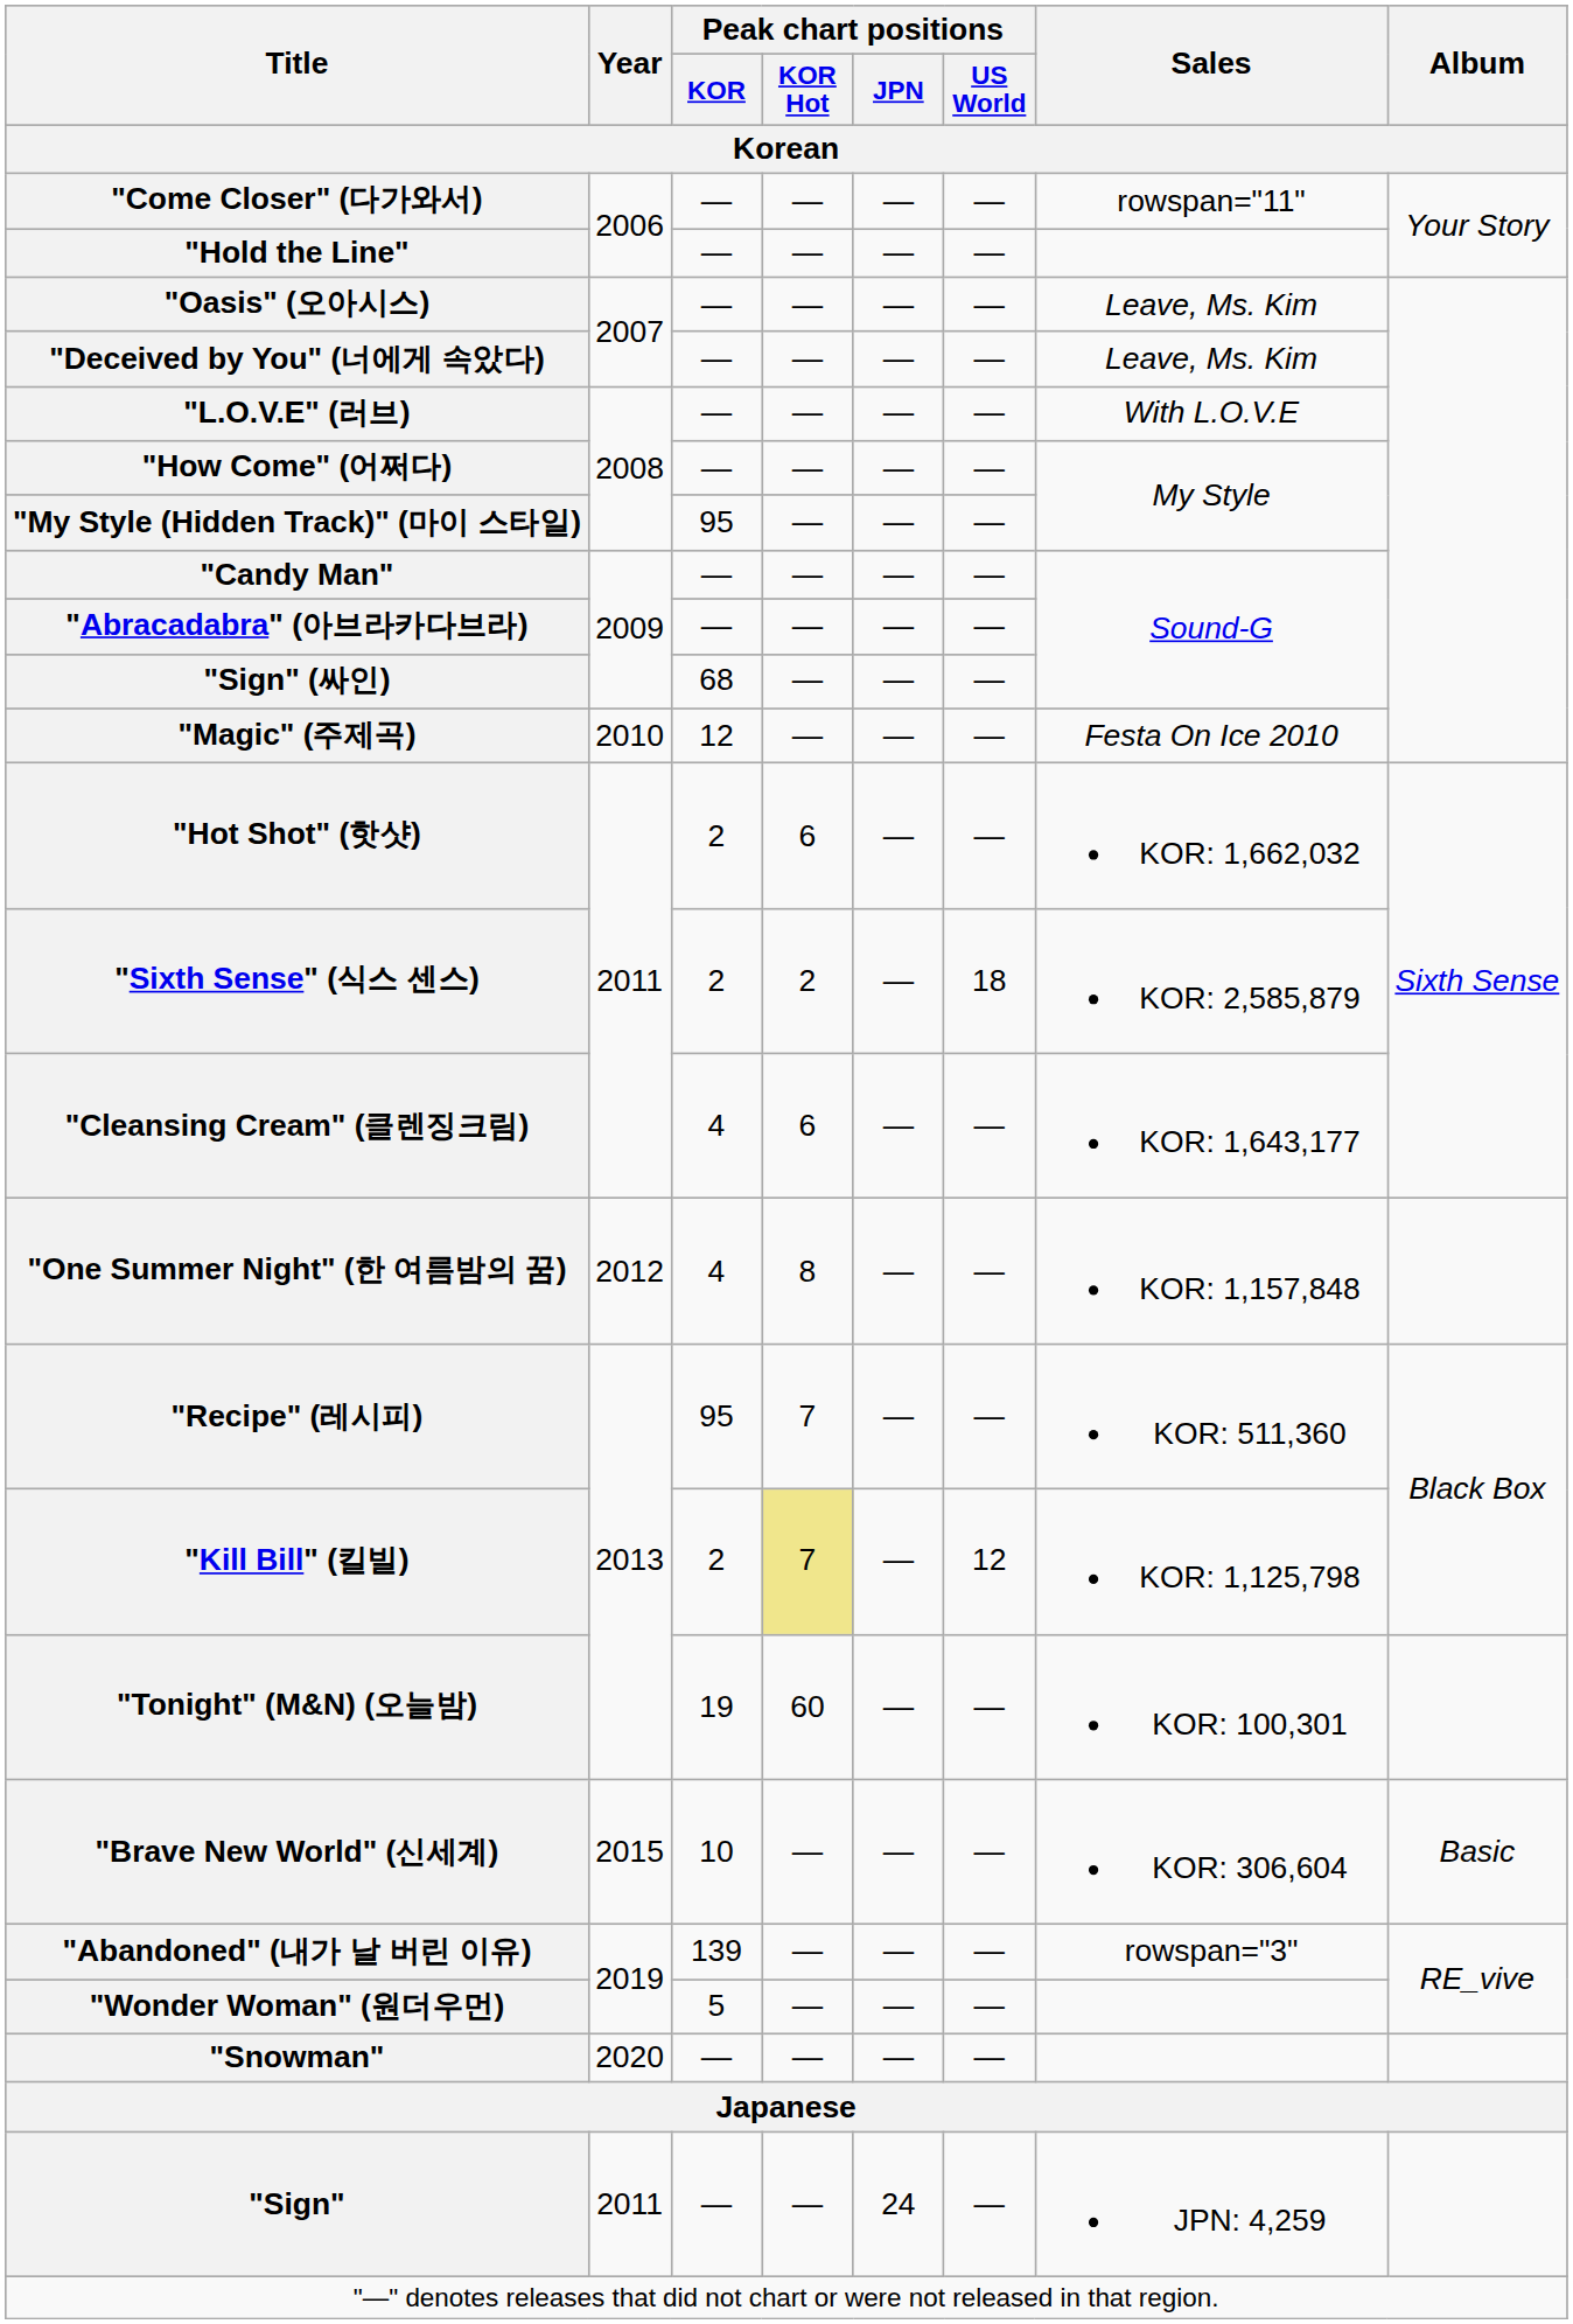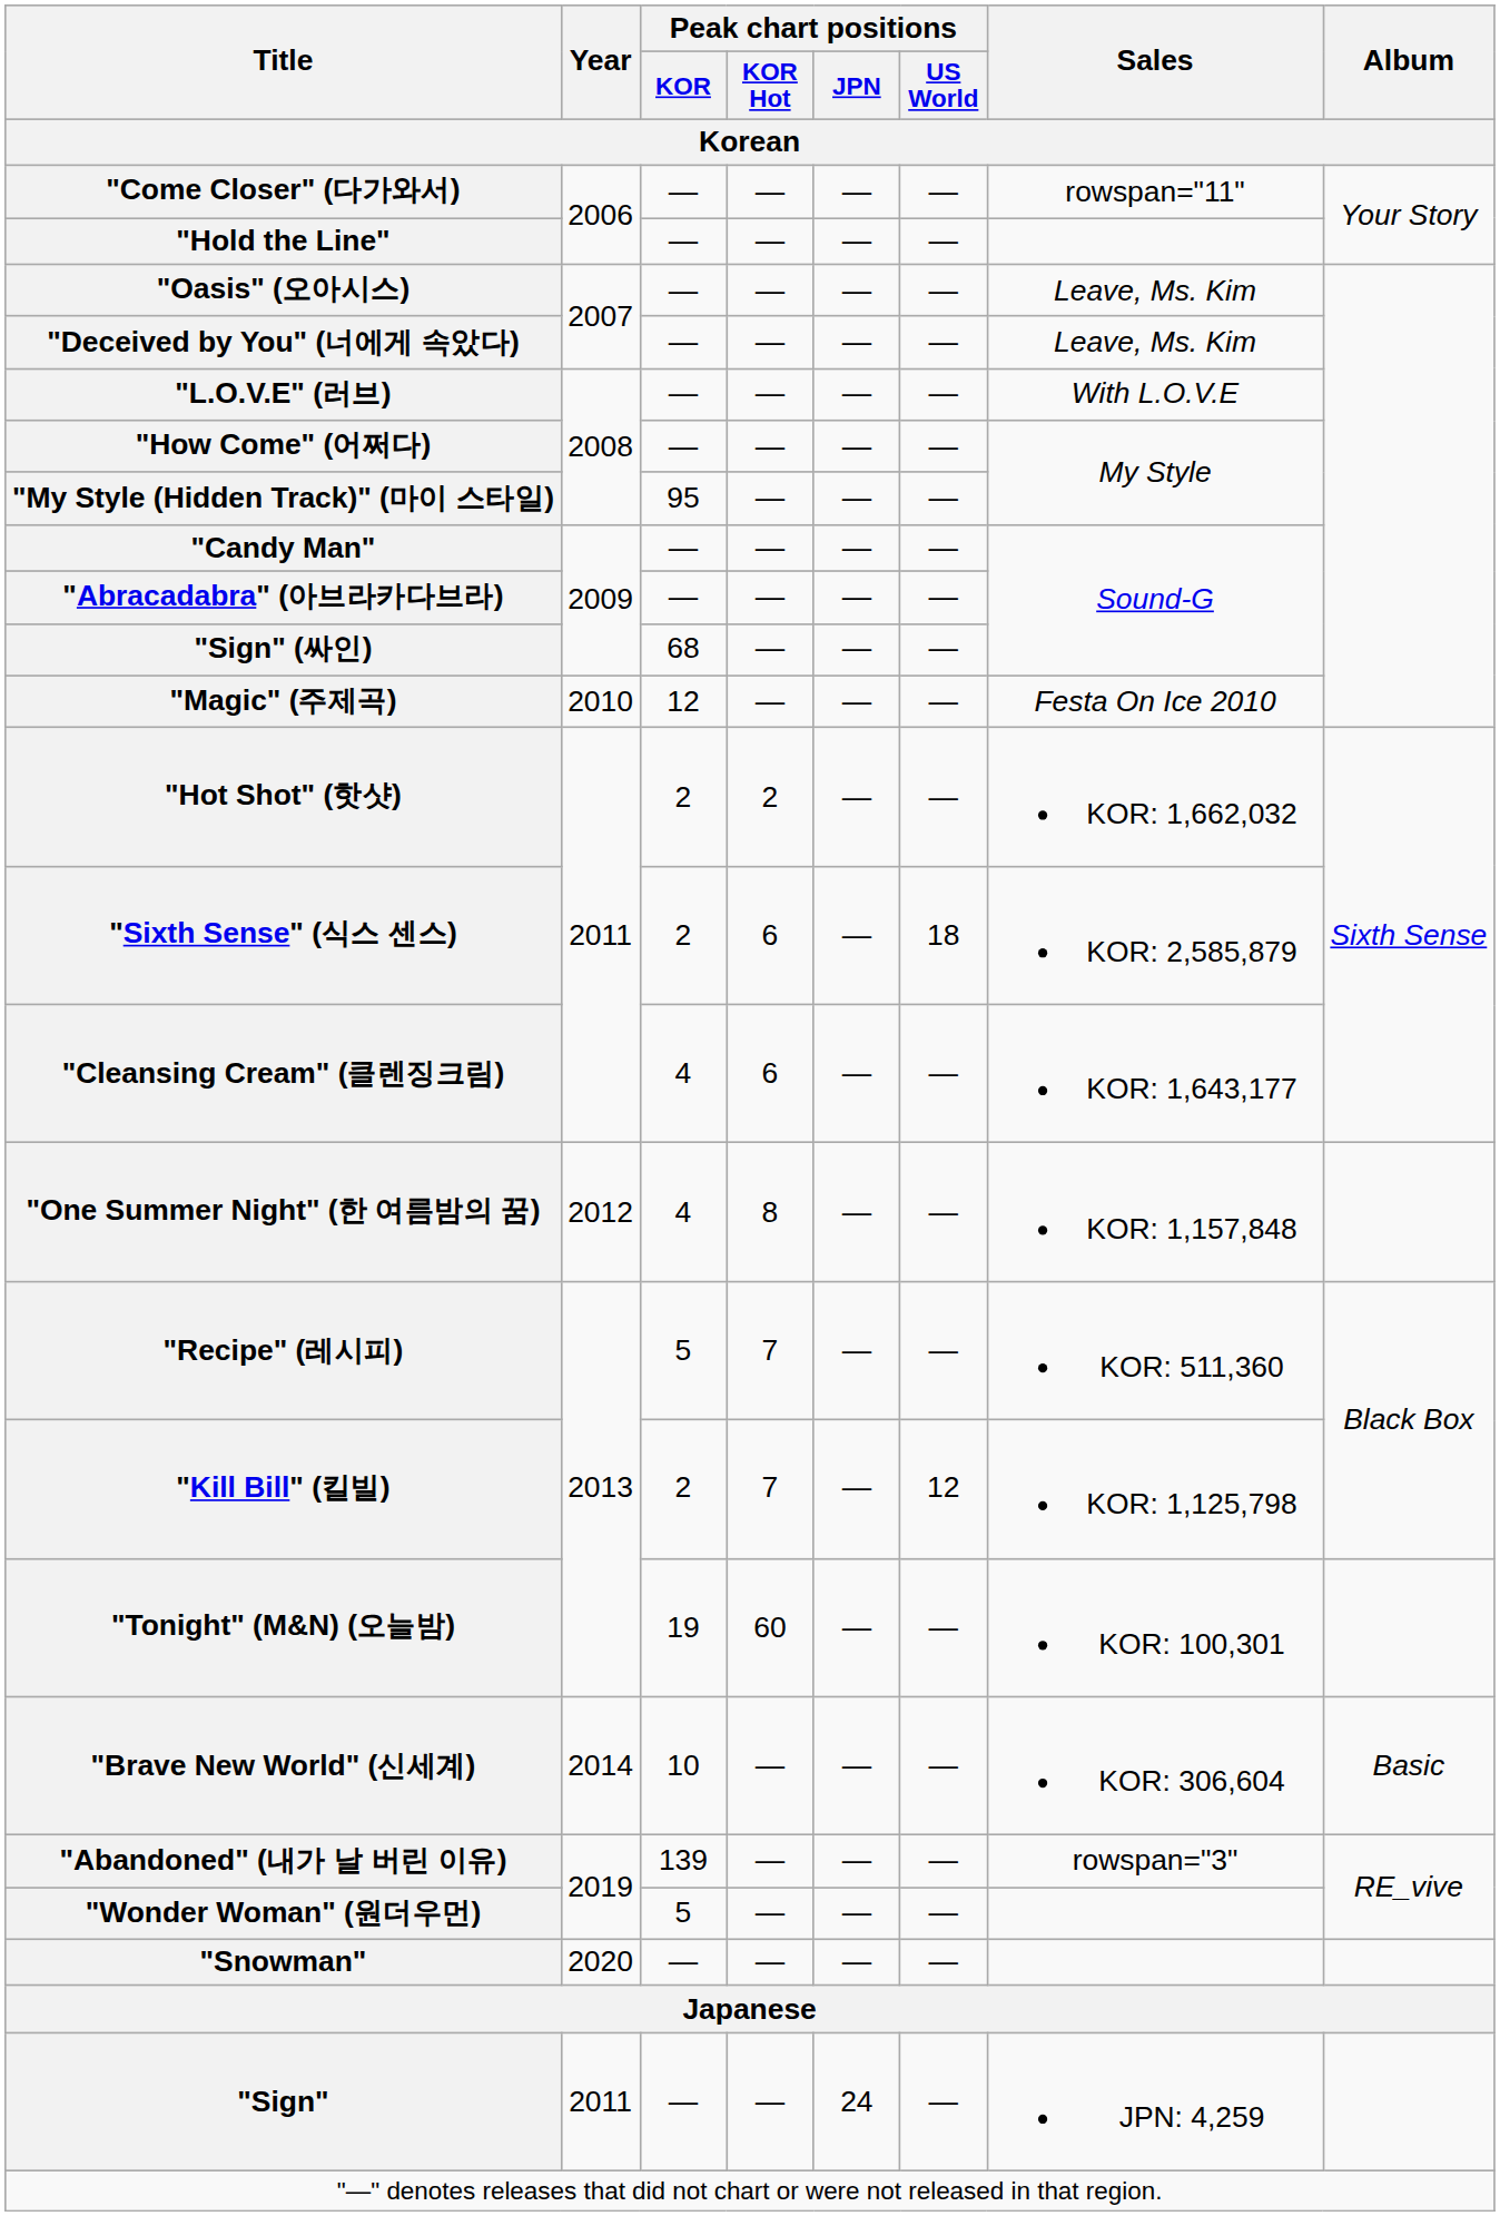"Hot Shot" (핫샷) | Peak chart positions / KOR Hot: 6 -> 2
"Sixth Sense" (식스 센스) | Peak chart positions / KOR Hot: 2 -> 6
"Recipe" (레시피) | Peak chart positions / KOR: 95 -> 5
"Kill Bill" (킬빌) | Peak chart positions / KOR Hot: khaki background -> no background
"Brave New World" (신세계) | Year: 2015 -> 2014
